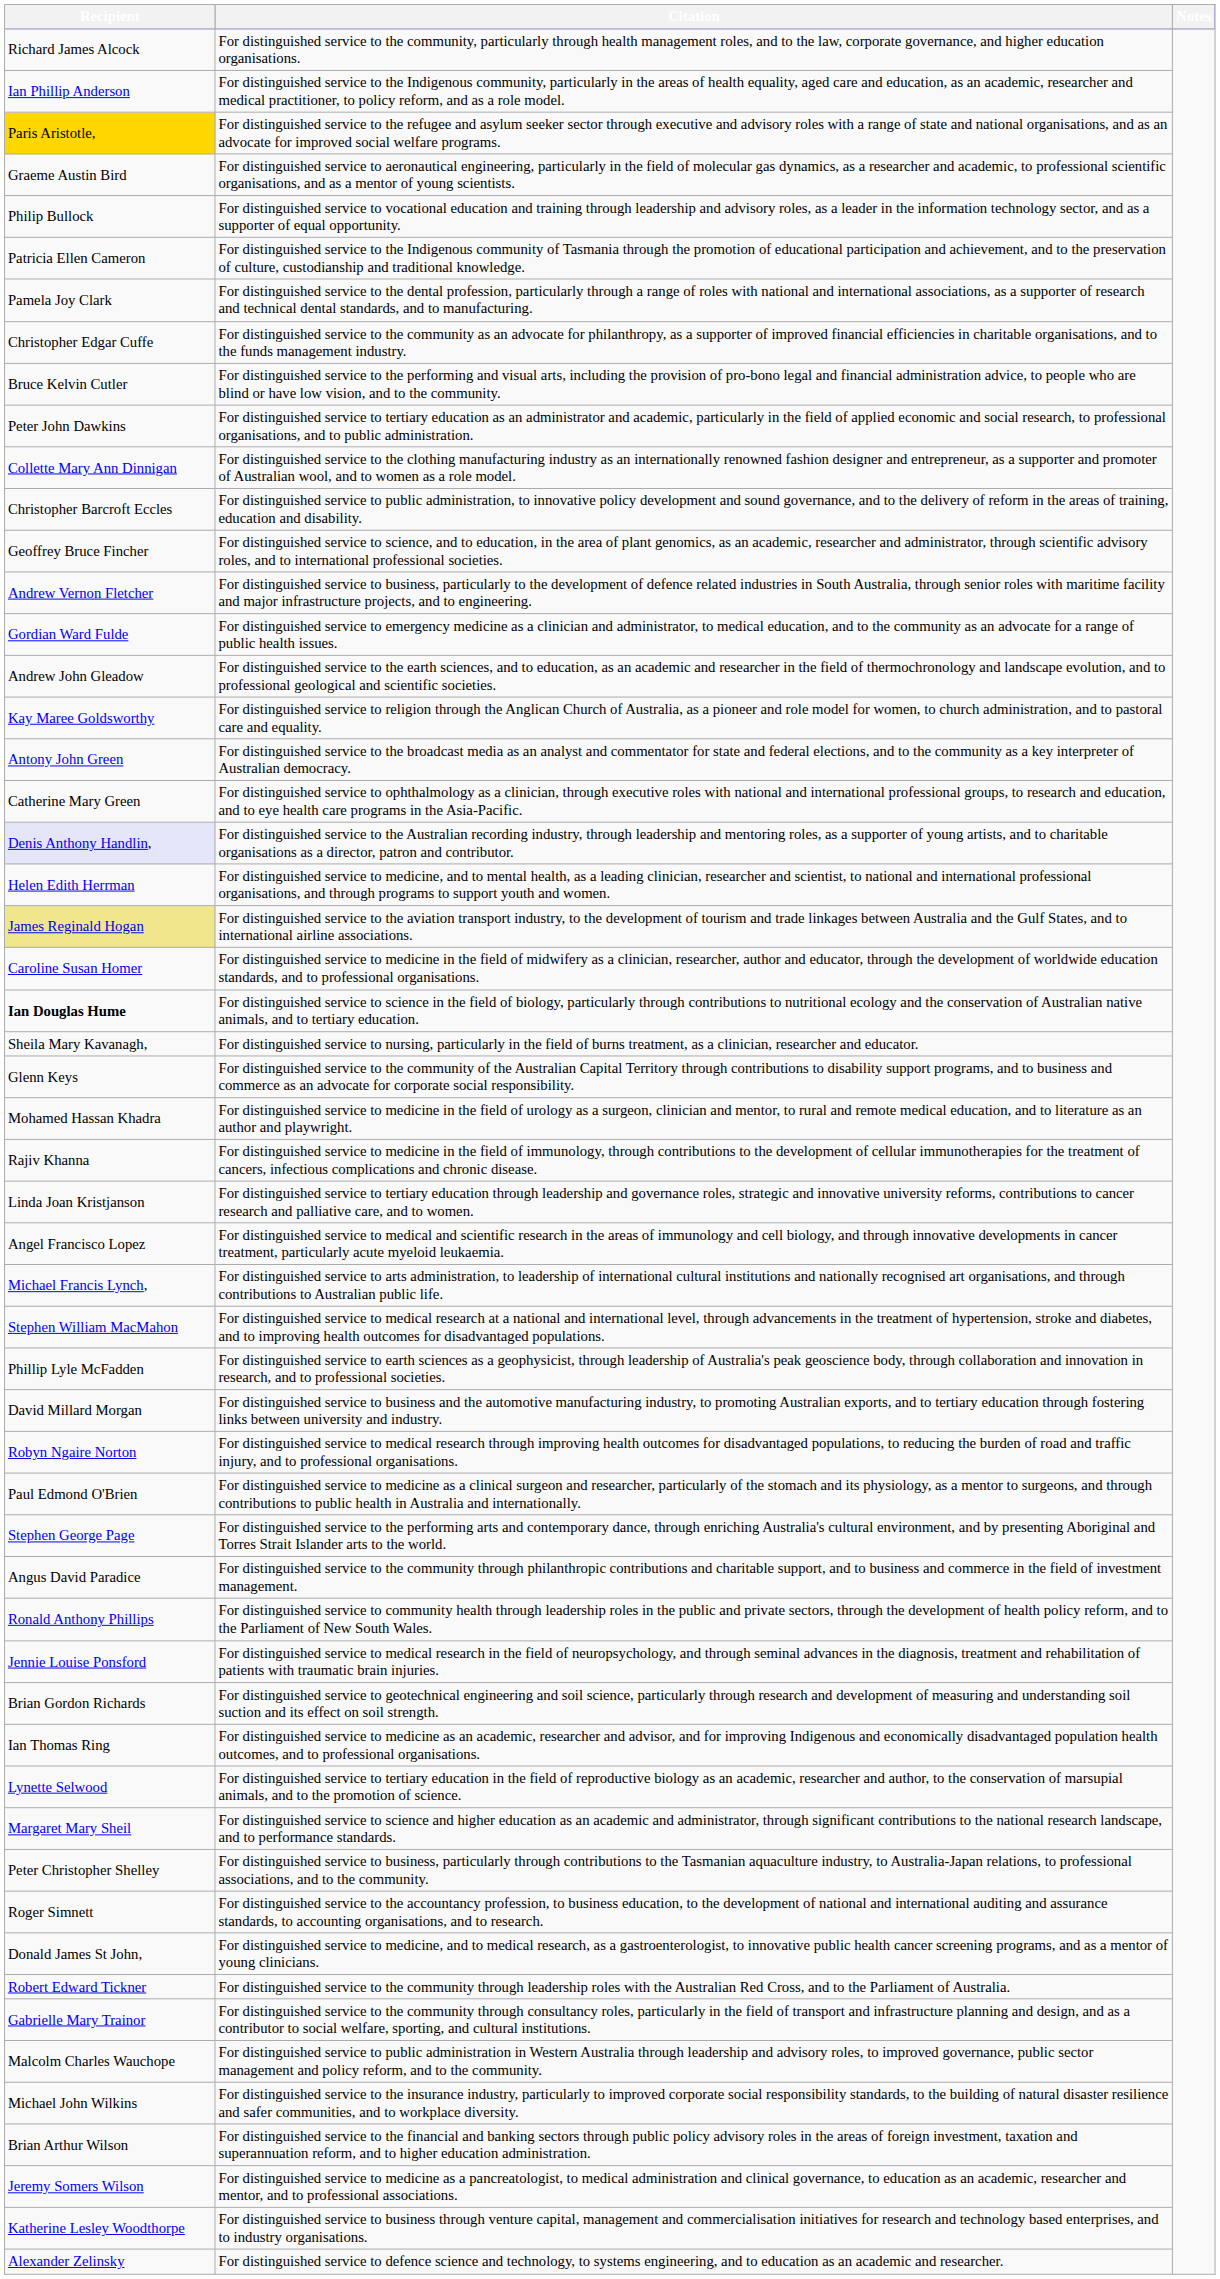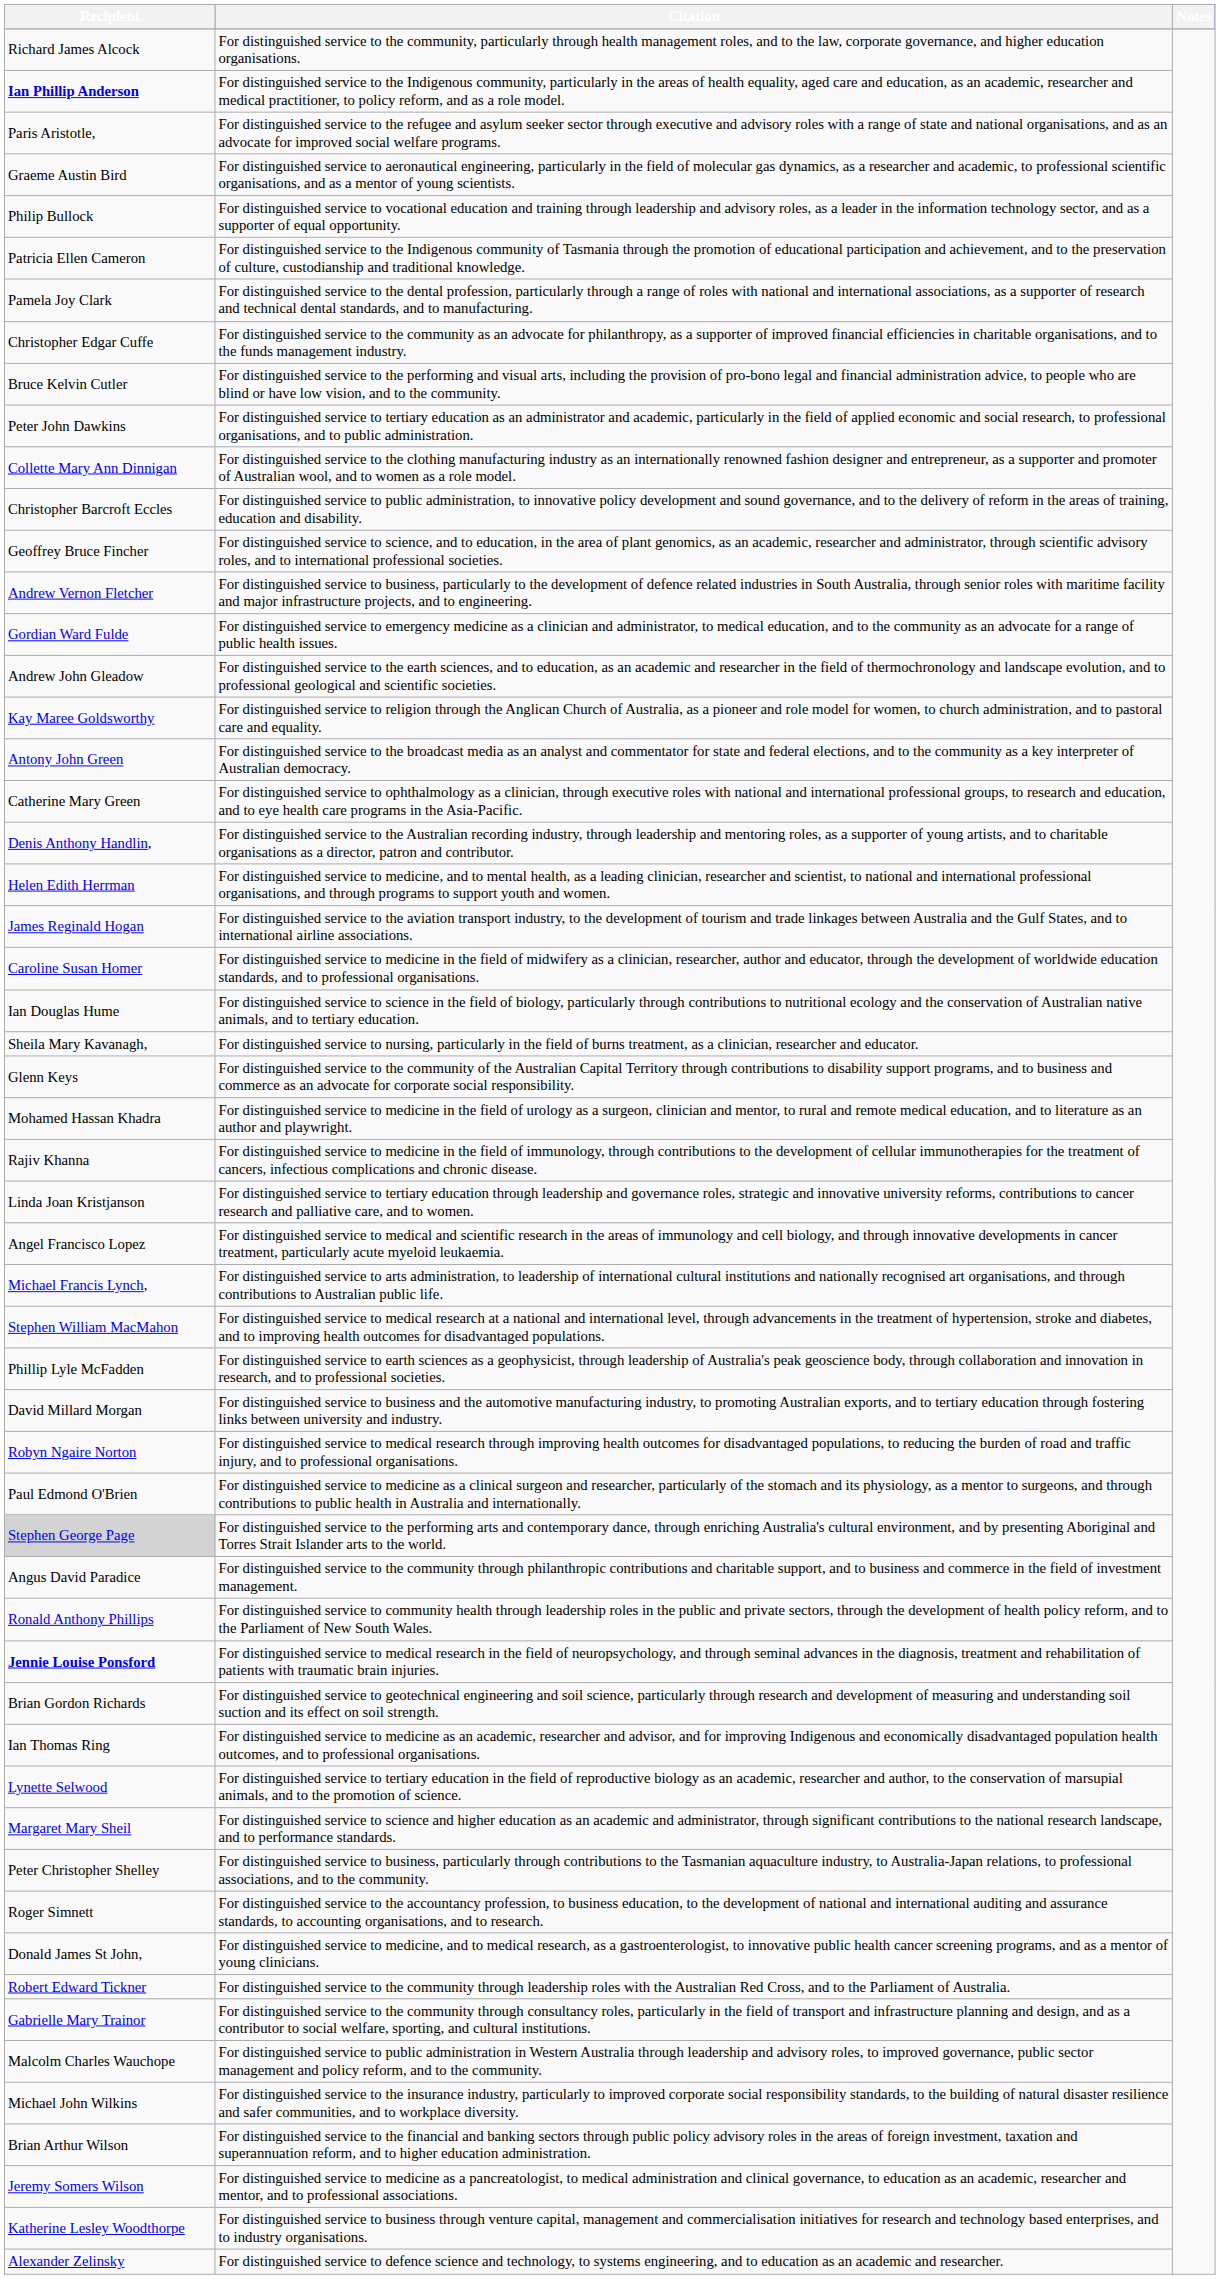Ian Phillip Anderson | Recipient: normal -> bold
Paris Aristotle, | Recipient: gold background -> no background
Denis Anthony Handlin, | Recipient: lavender background -> no background
James Reginald Hogan | Recipient: khaki background -> no background
Ian Douglas Hume | Recipient: bold -> normal
Stephen George Page | Recipient: no background -> lightgrey background
Jennie Louise Ponsford | Recipient: normal -> bold
